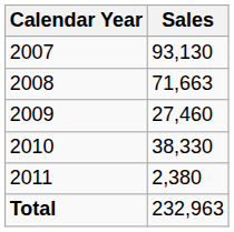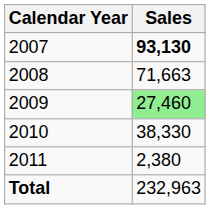2007 | Sales: normal -> bold
2009 | Sales: no background -> lightgreen background
